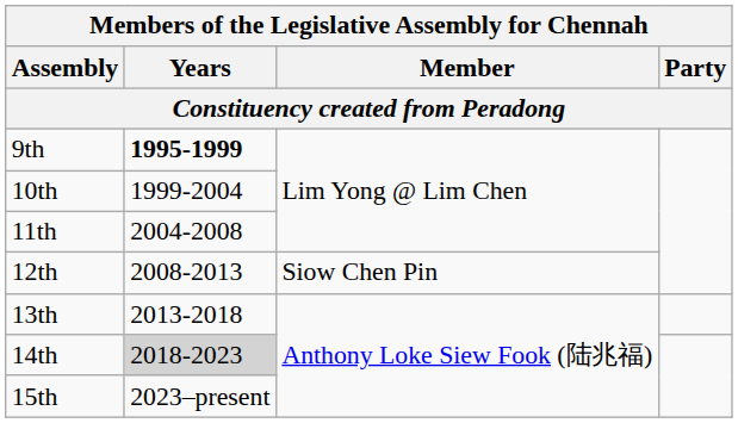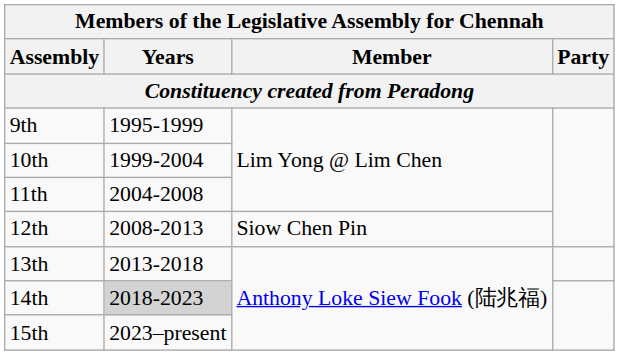9th | Years: bold -> normal
